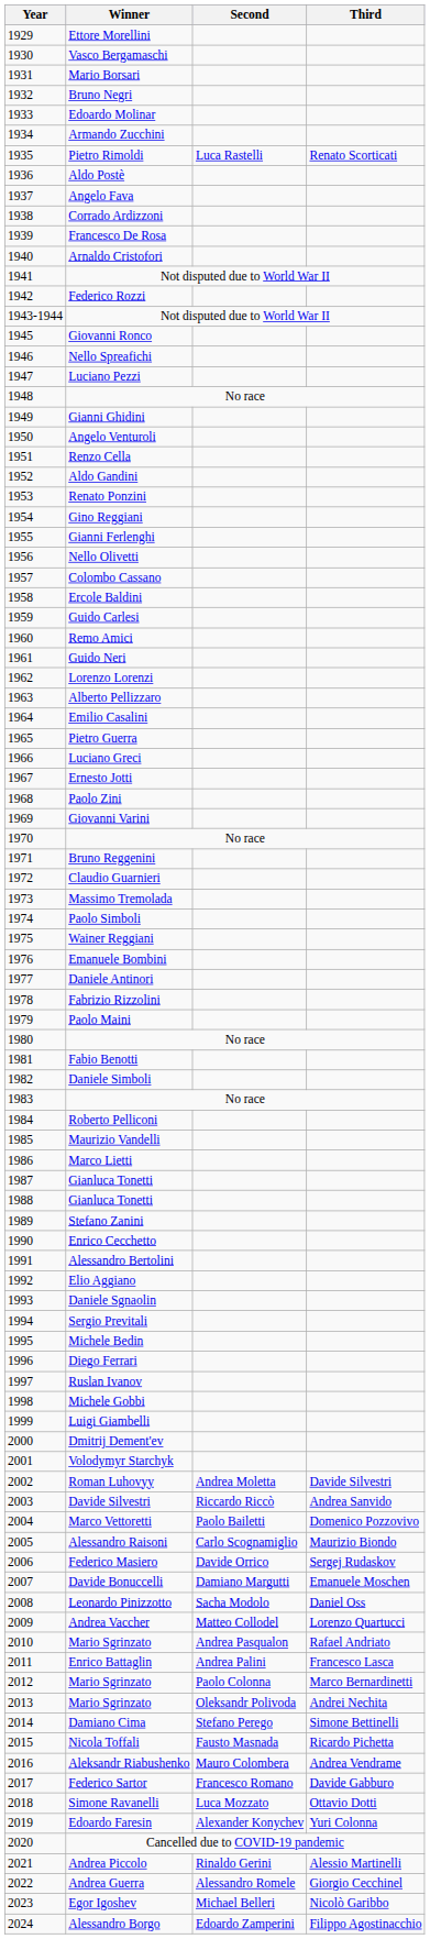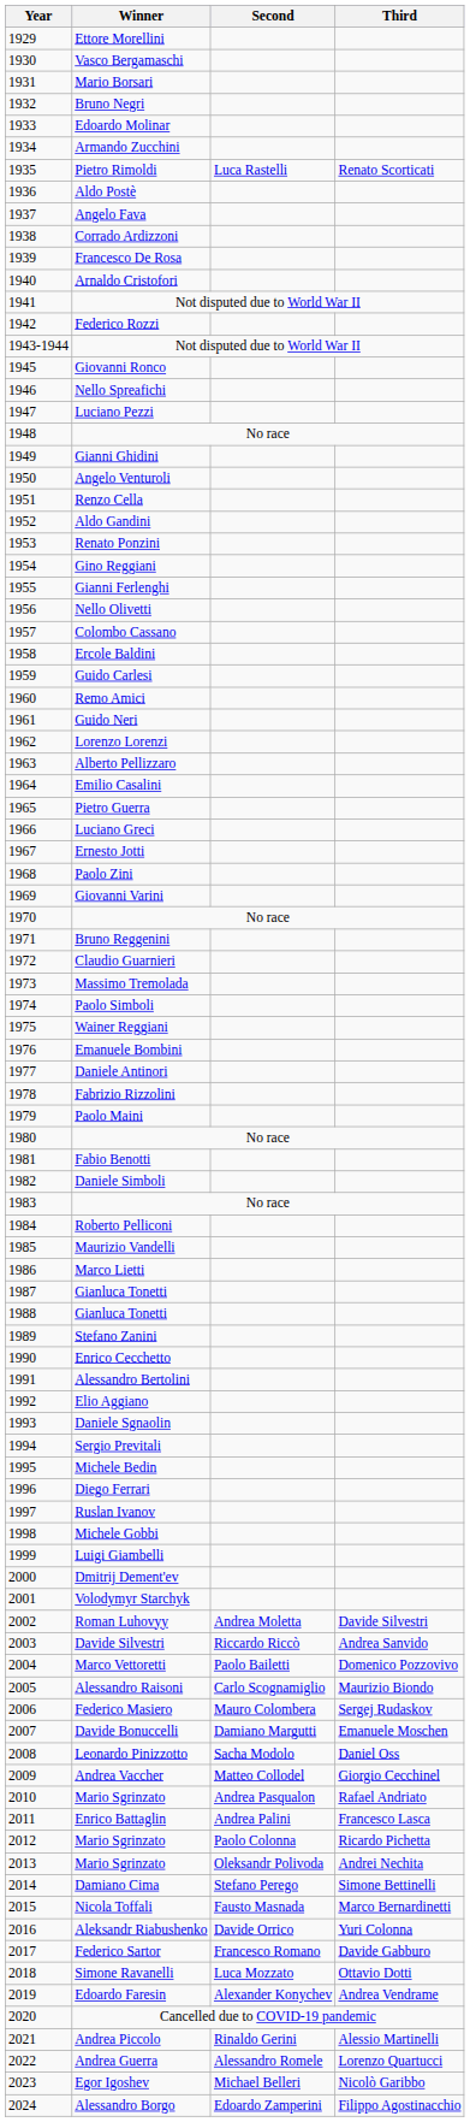Federico Masiero | Second: Davide Orrico -> Mauro Colombera
Andrea Vaccher | Third: Lorenzo Quartucci -> Giorgio Cecchinel
2012 / Mario Sgrinzato | Third: Marco Bernardinetti -> Ricardo Pichetta
Nicola Toffali | Third: Ricardo Pichetta -> Marco Bernardinetti
Aleksandr Riabushenko | Second: Mauro Colombera -> Davide Orrico
Aleksandr Riabushenko | Third: Andrea Vendrame -> Yuri Colonna
Edoardo Faresin | Third: Yuri Colonna -> Andrea Vendrame
Andrea Guerra | Third: Giorgio Cecchinel -> Lorenzo Quartucci
